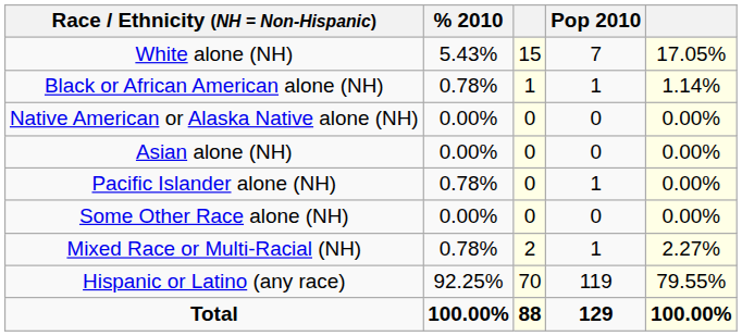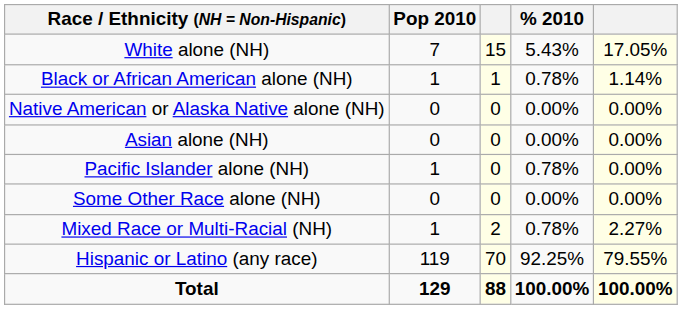columns swapped: Pop 2010 <-> % 2010
